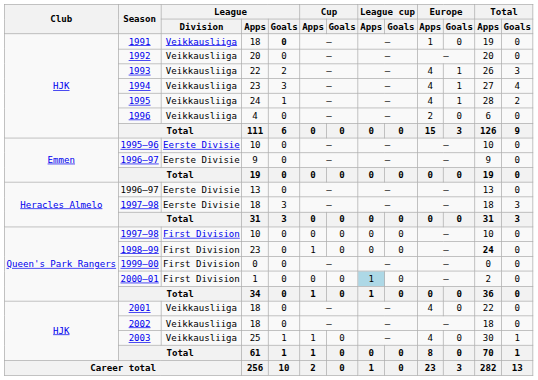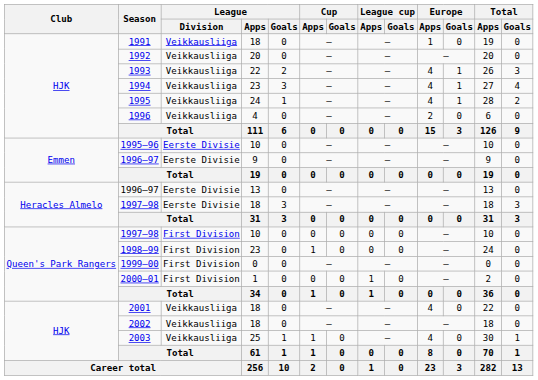1991 | League / Goals: bold -> normal
1998–99 | Total / Apps: bold -> normal
2000–01 | League cup / Apps: lightblue background -> no background
